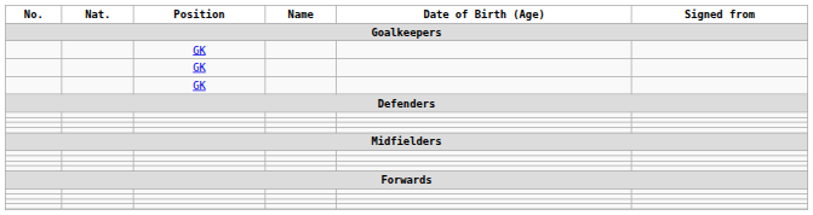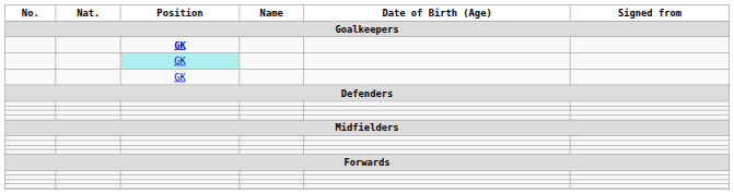row 3 | Position: normal -> bold
row 4 | Position: no background -> paleturquoise background
